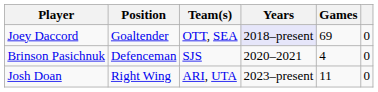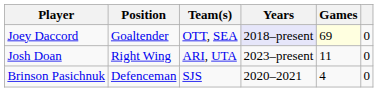Joey Daccord | Games: no background -> lightyellow background
rows swapped: Josh Doan <-> Brinson Pasichnuk
